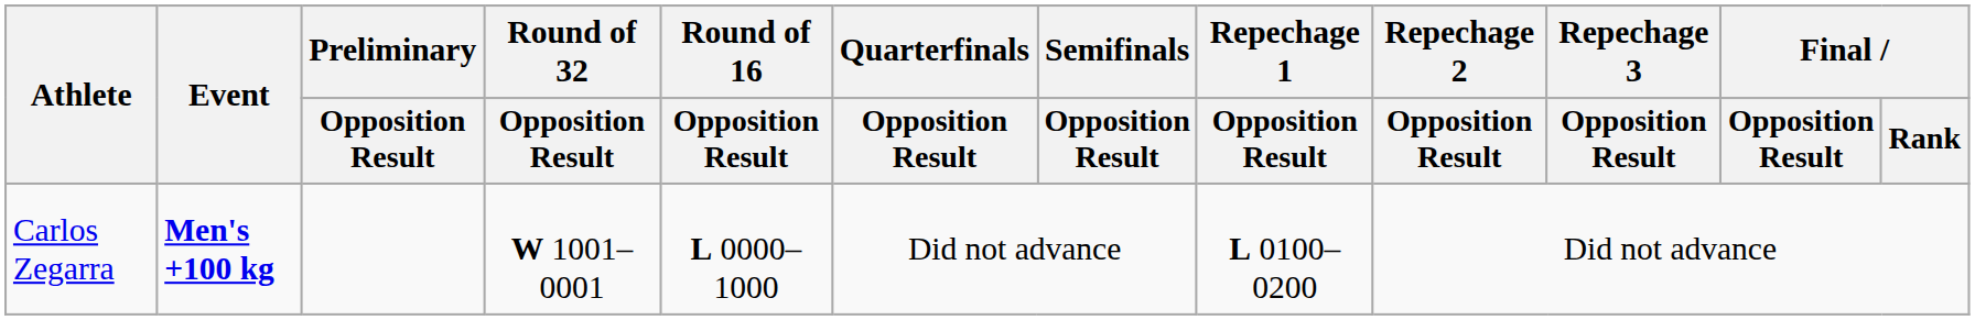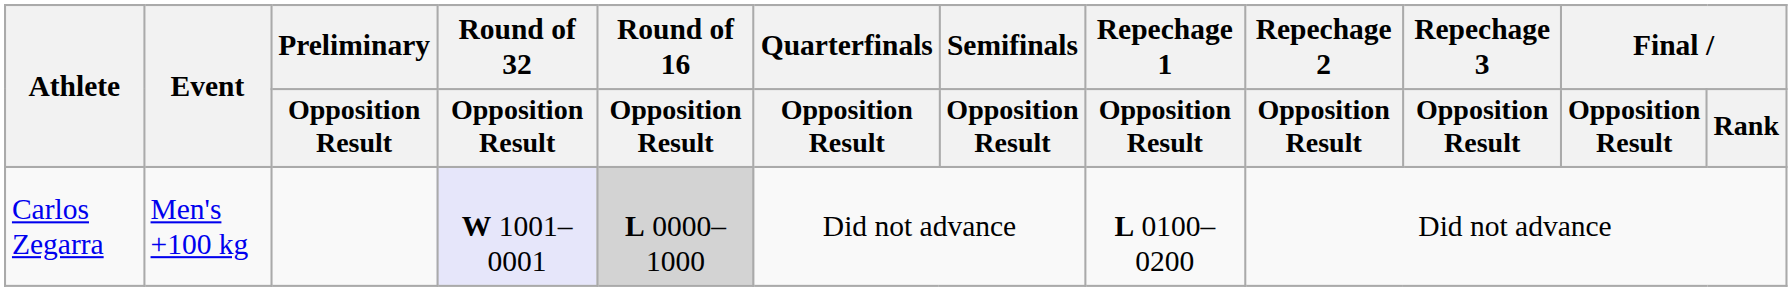Carlos Zegarra | Event: bold -> normal
Carlos Zegarra | Round of 32 / Opposition Result: no background -> lavender background
Carlos Zegarra | Round of 16 / Opposition Result: no background -> lightgrey background
